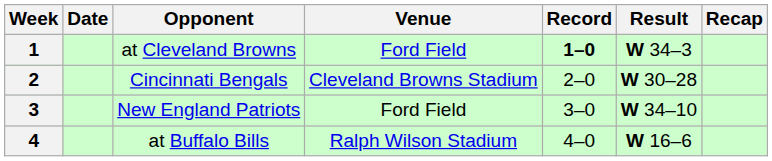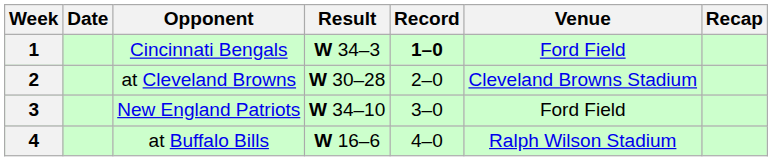columns swapped: Result <-> Venue
1 | Opponent: at Cleveland Browns -> Cincinnati Bengals
2 | Opponent: Cincinnati Bengals -> at Cleveland Browns
